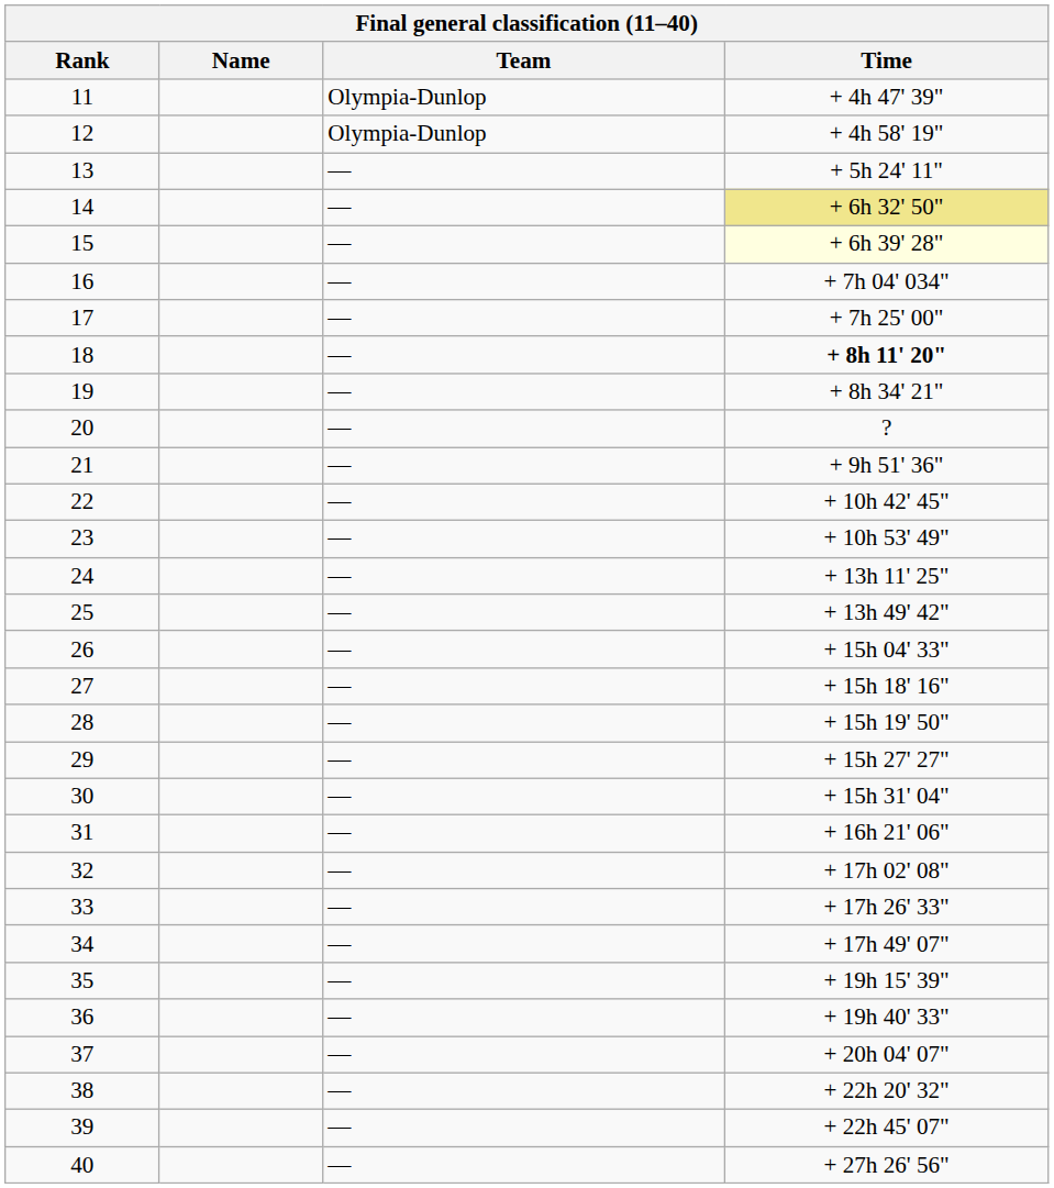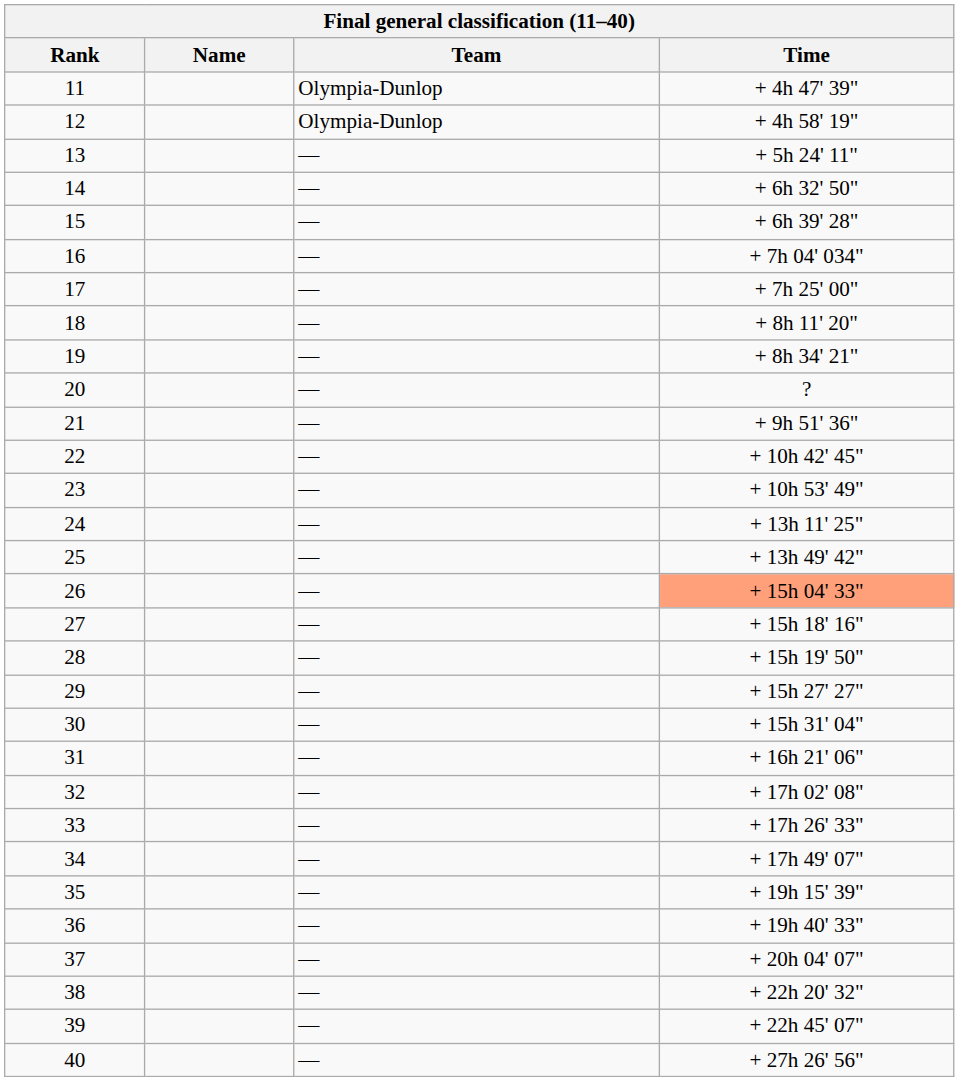14 | Time: khaki background -> no background
15 | Time: lightyellow background -> no background
18 | Time: bold -> normal
26 | Time: no background -> lightsalmon background
